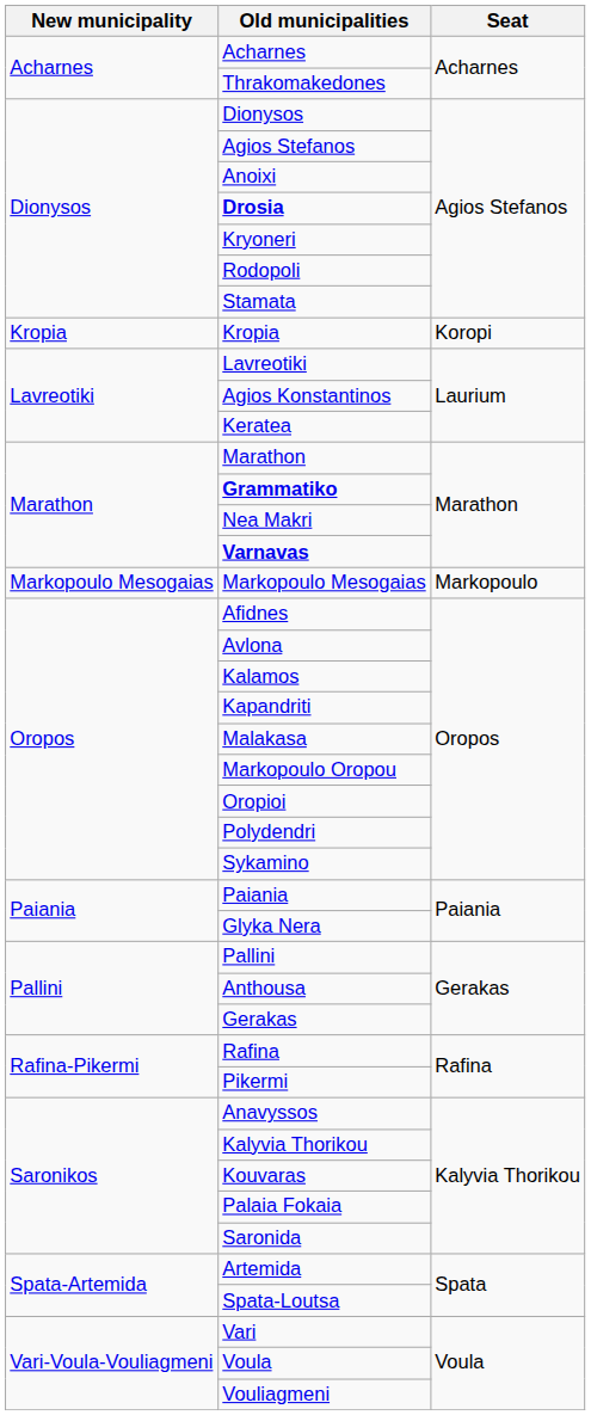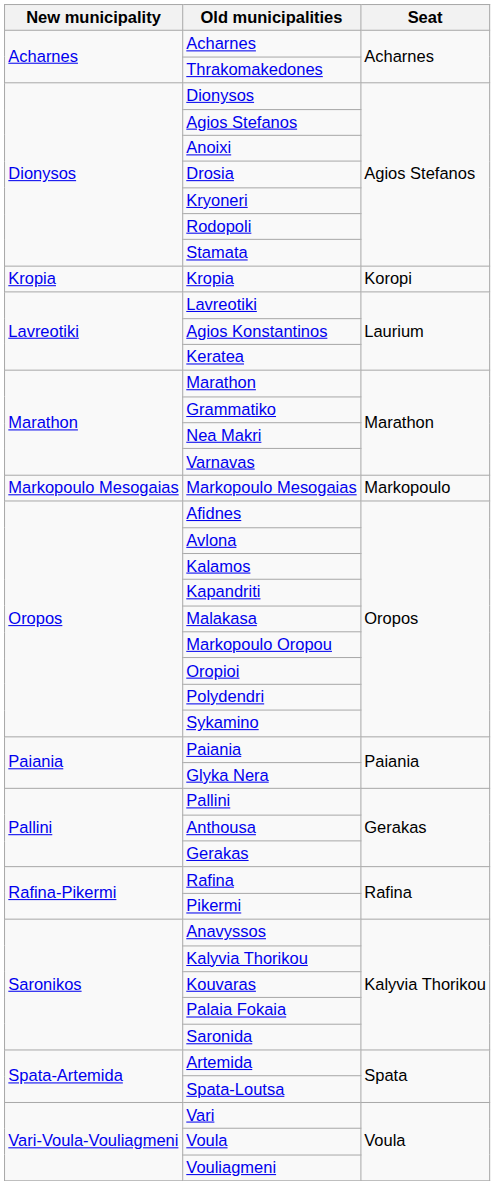Drosia | Old municipalities: bold -> normal
Grammatiko | Old municipalities: bold -> normal
Varnavas | Old municipalities: bold -> normal
